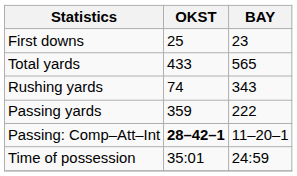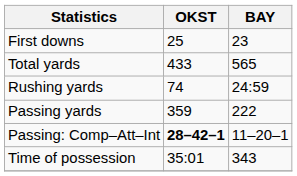Rushing yards | BAY: 343 -> 24:59
Time of possession | BAY: 24:59 -> 343
